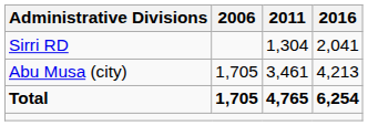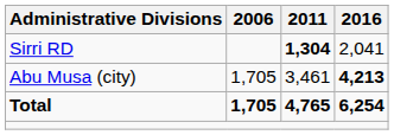Sirri RD | 2011: normal -> bold
Abu Musa (city) | 2016: normal -> bold
